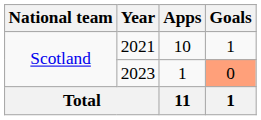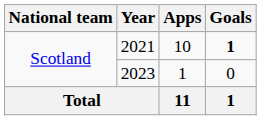2021 | Goals: normal -> bold
2023 | Goals: lightsalmon background -> no background
